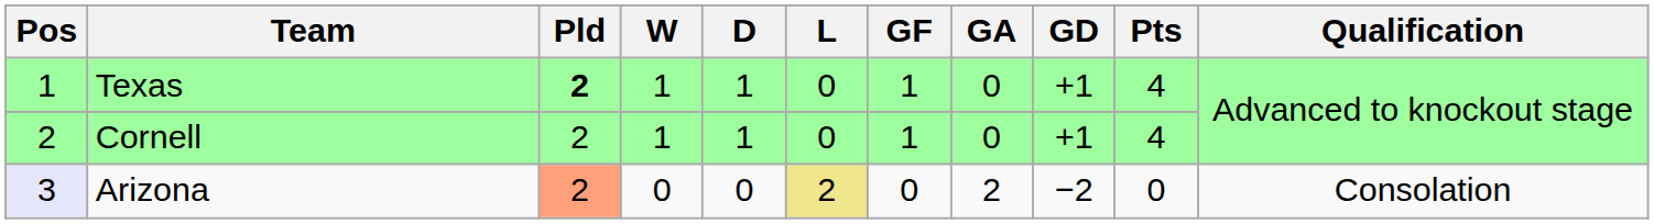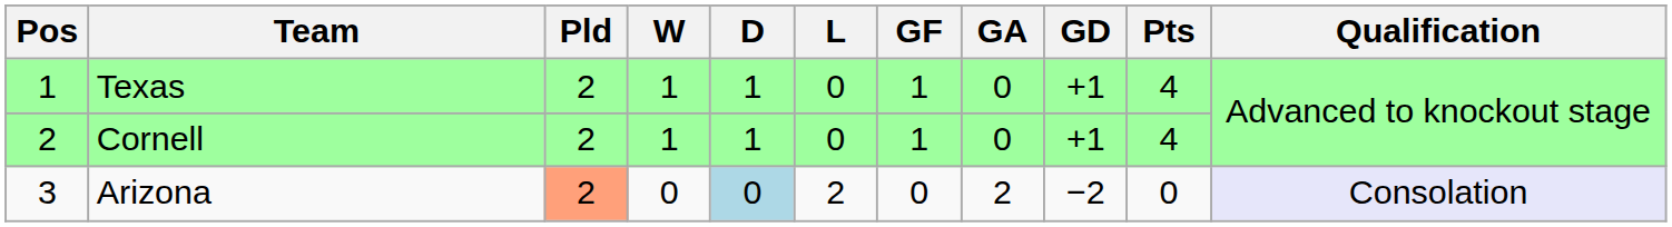Texas | Pld: bold -> normal
Arizona | Pos: lavender background -> no background
Arizona | D: no background -> lightblue background
Arizona | L: khaki background -> no background
Arizona | Qualification: no background -> lavender background
